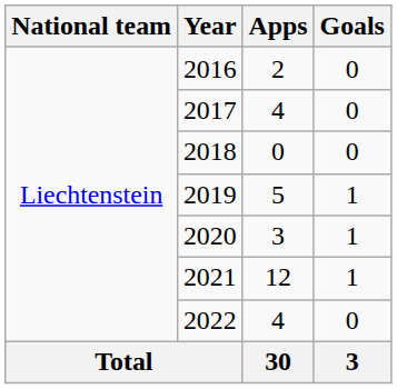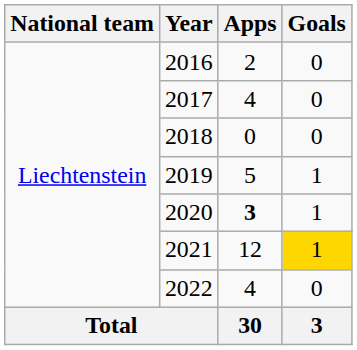2020 | Apps: normal -> bold
2021 | Goals: no background -> gold background
